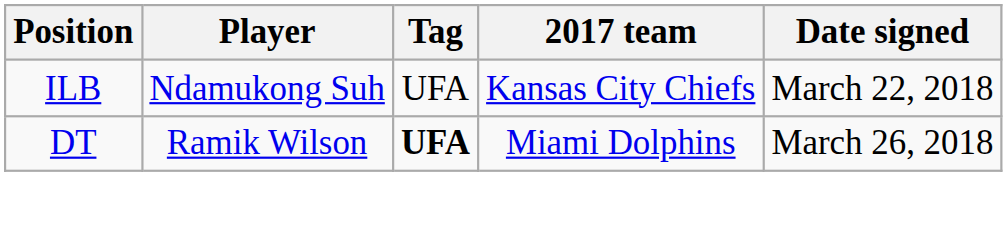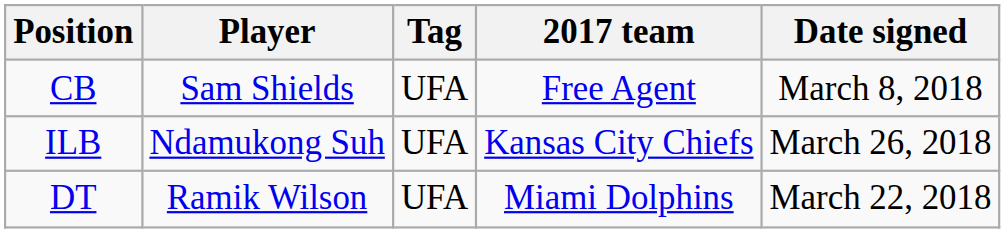+ row: CB | Sam Shields | UFA | Free Agent | March 8, 2018
ILB | Date signed: March 22, 2018 -> March 26, 2018
DT | Tag: bold -> normal
DT | Date signed: March 26, 2018 -> March 22, 2018
